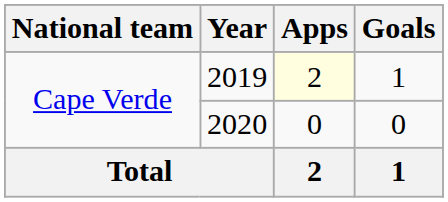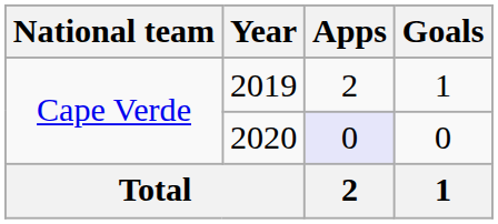2019 | Apps: lightyellow background -> no background
2020 | Apps: no background -> lavender background
